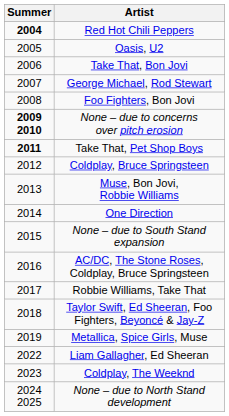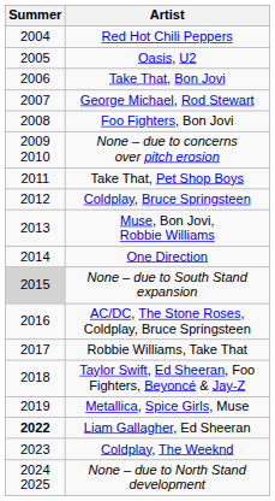Red Hot Chili Peppers | Summer: bold -> normal
None – due to concerns over pitch erosion | Summer: bold -> normal
Take That, Pet Shop Boys | Summer: bold -> normal
None – due to South Stand expansion | Summer: no background -> lightgrey background
Liam Gallagher, Ed Sheeran | Summer: normal -> bold
